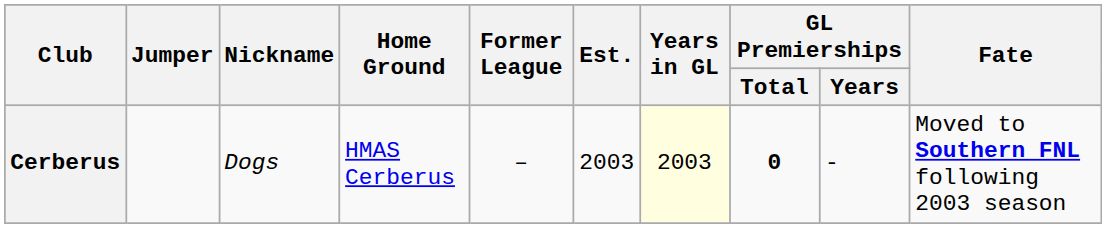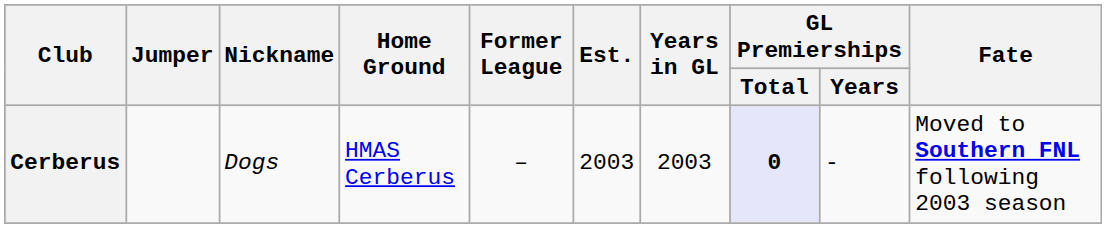Cerberus | Years in GL: lightyellow background -> no background
Cerberus | GL Premierships / Total: no background -> lavender background
